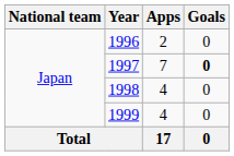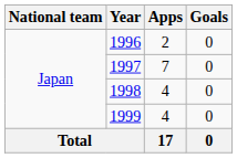1997 | Goals: bold -> normal
